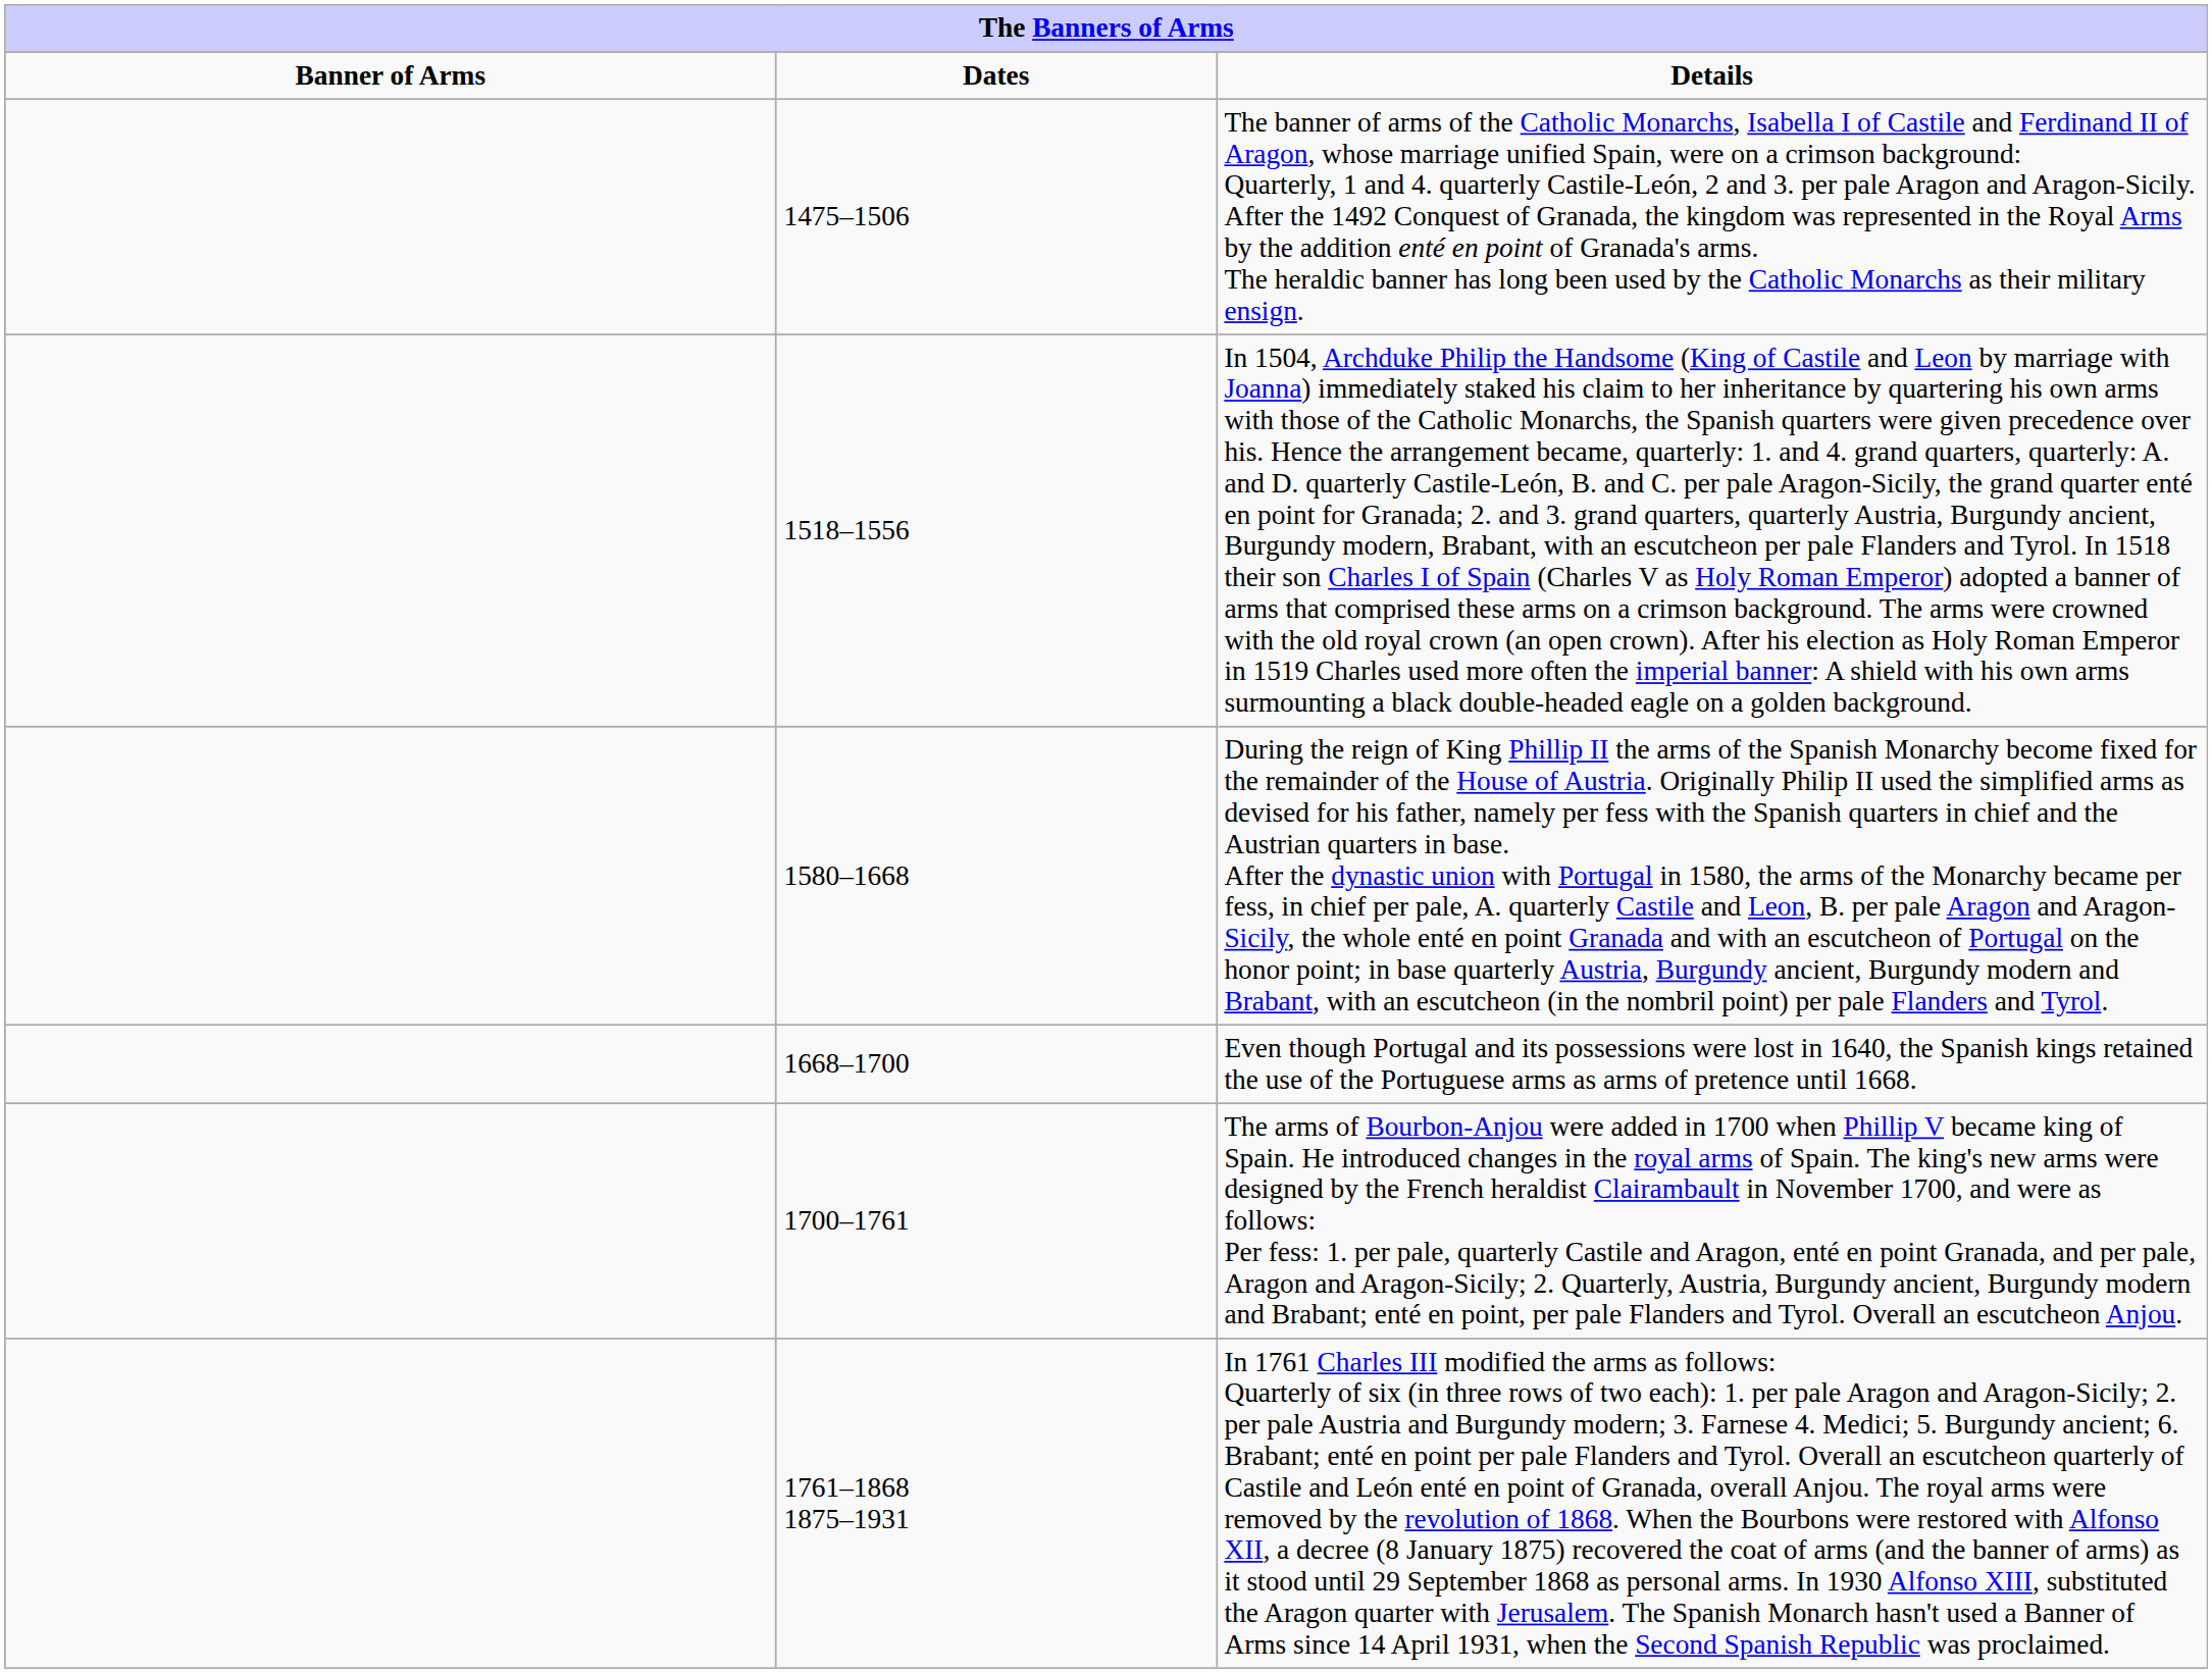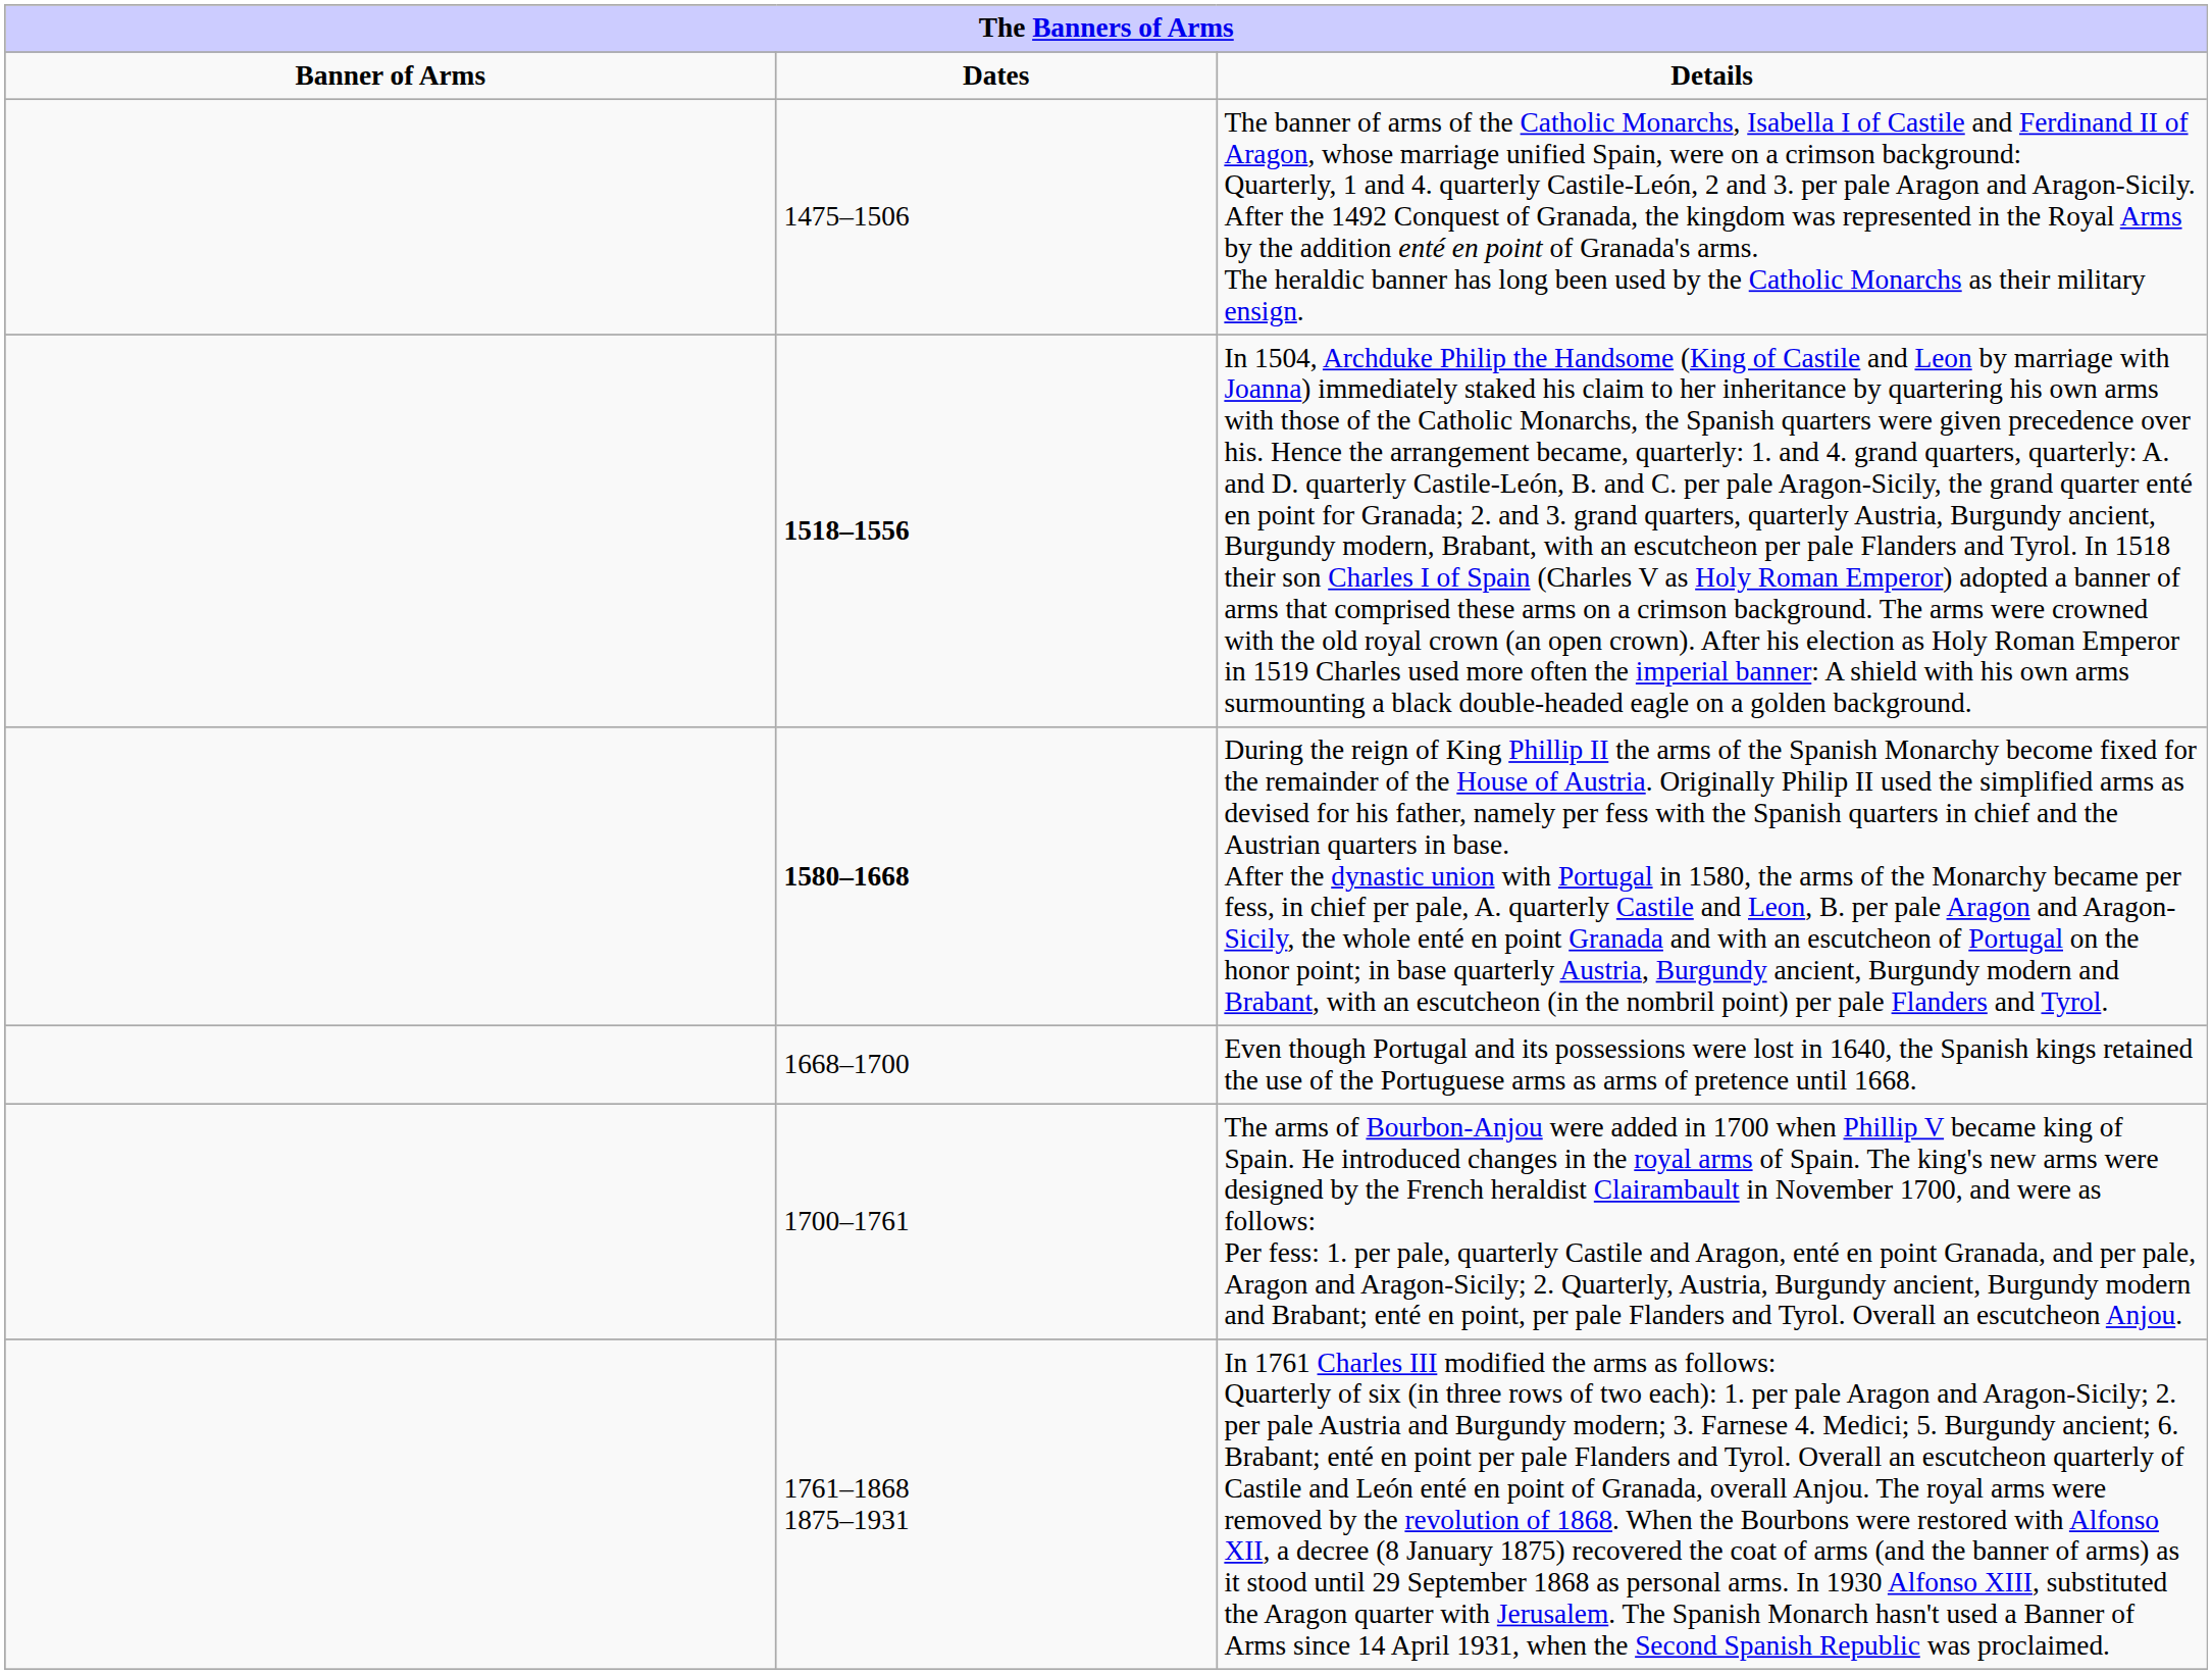row 4 | Dates: normal -> bold
row 5 | Dates: normal -> bold
